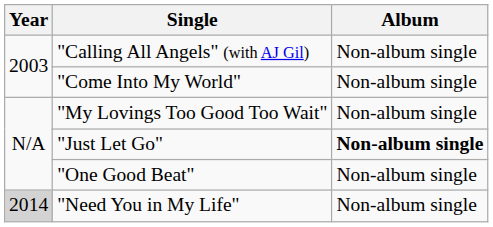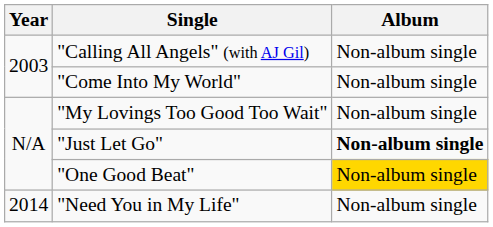"One Good Beat" | Album: no background -> gold background
"Need You in My Life" | Year: lightgrey background -> no background
